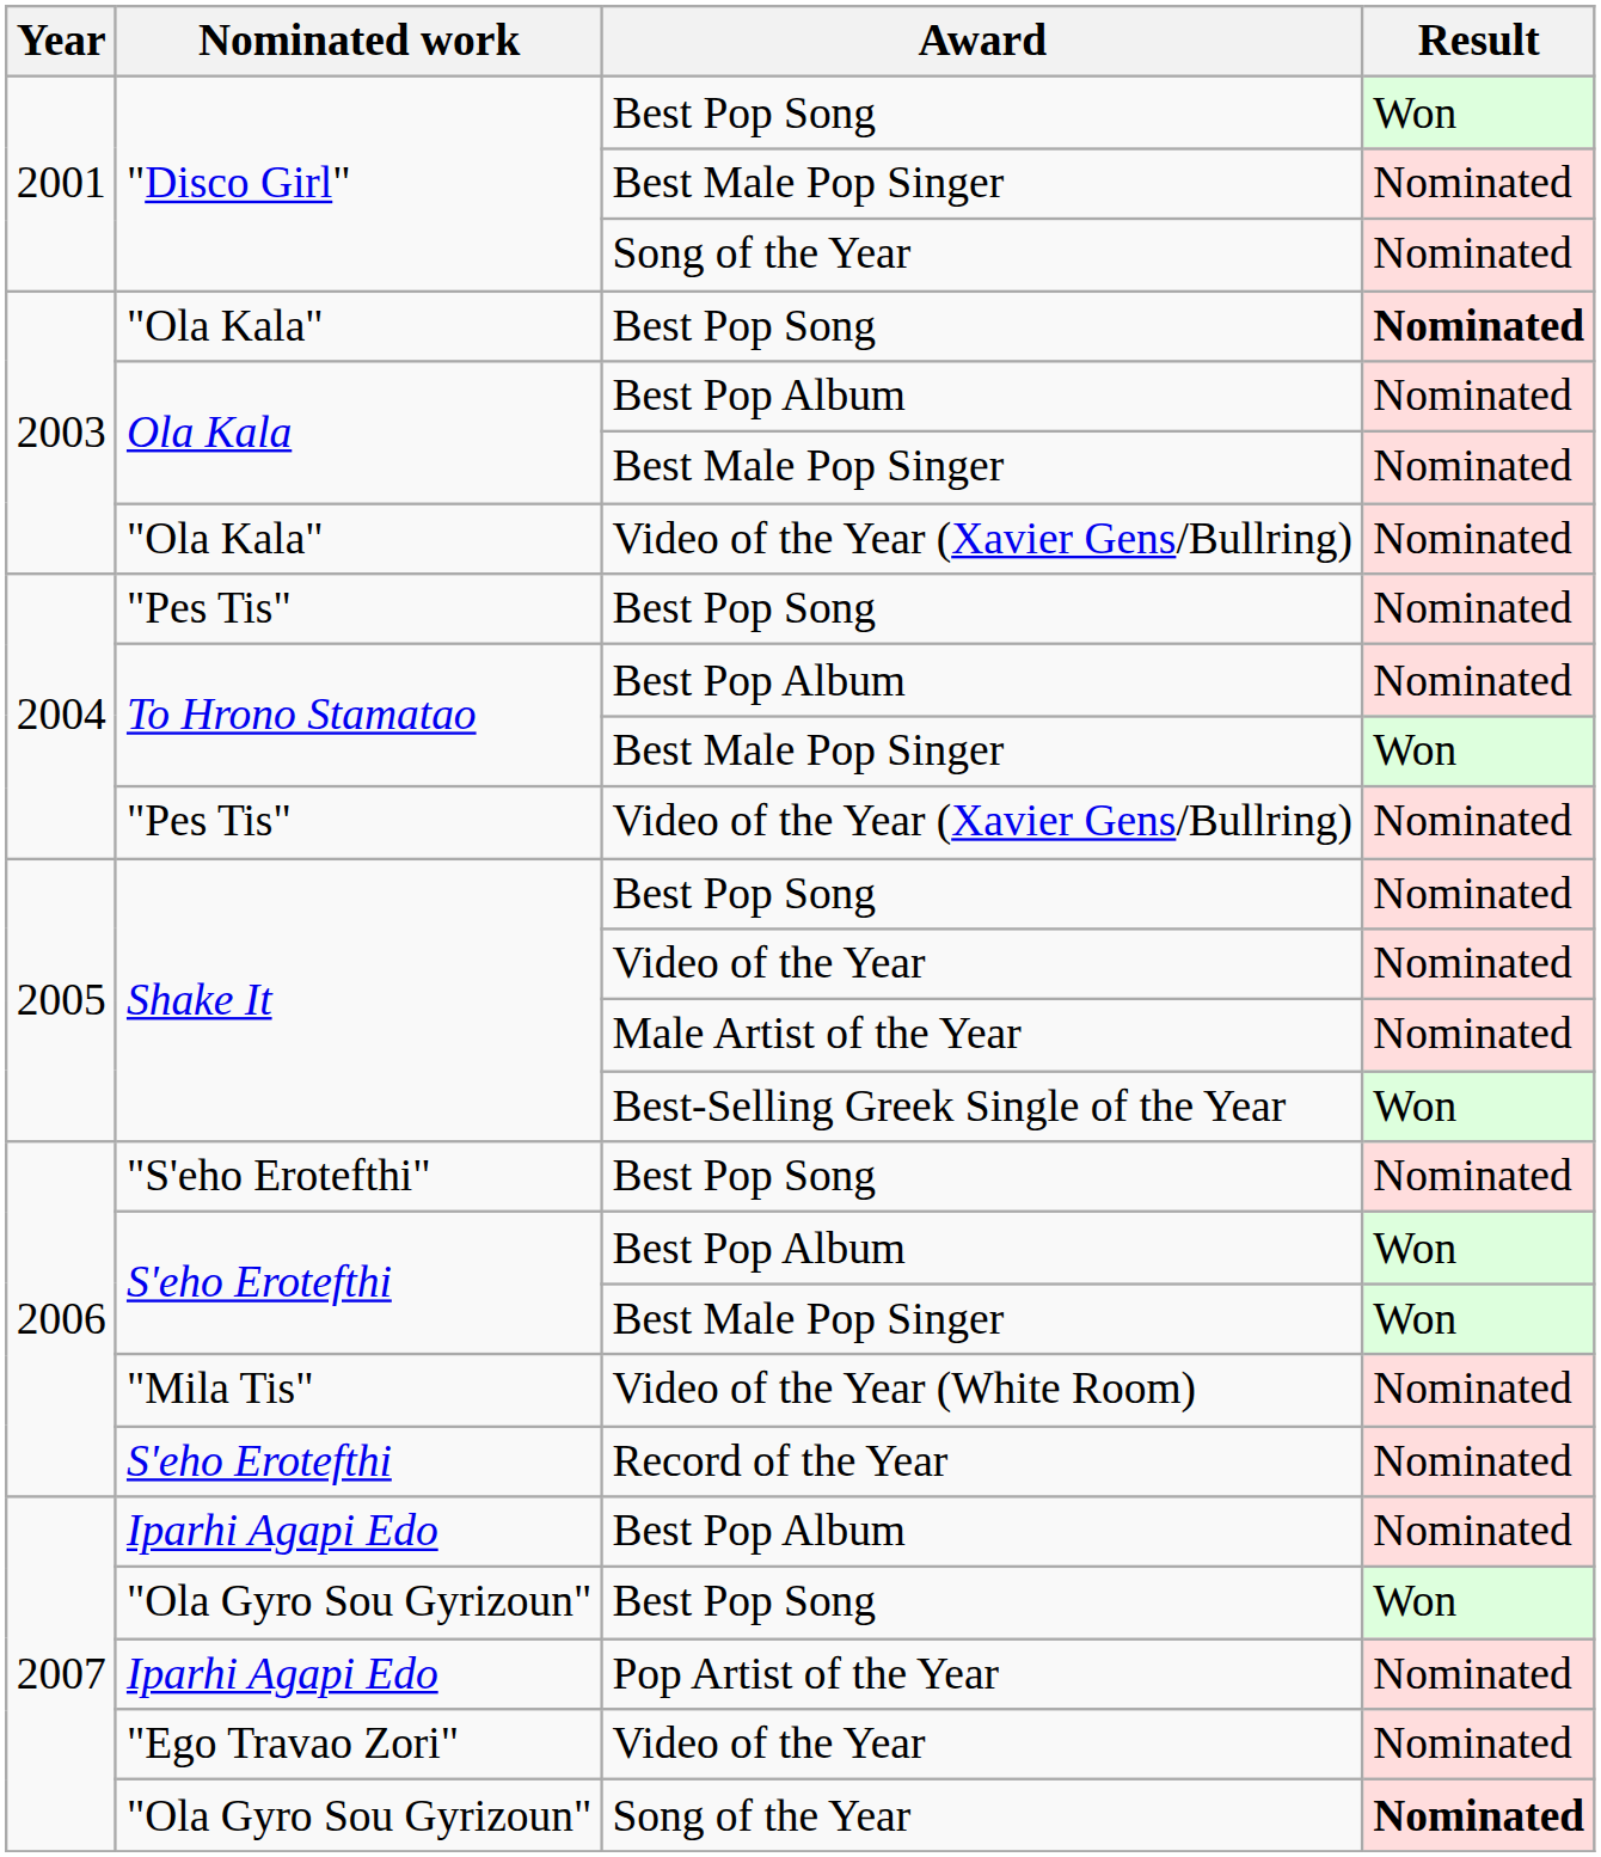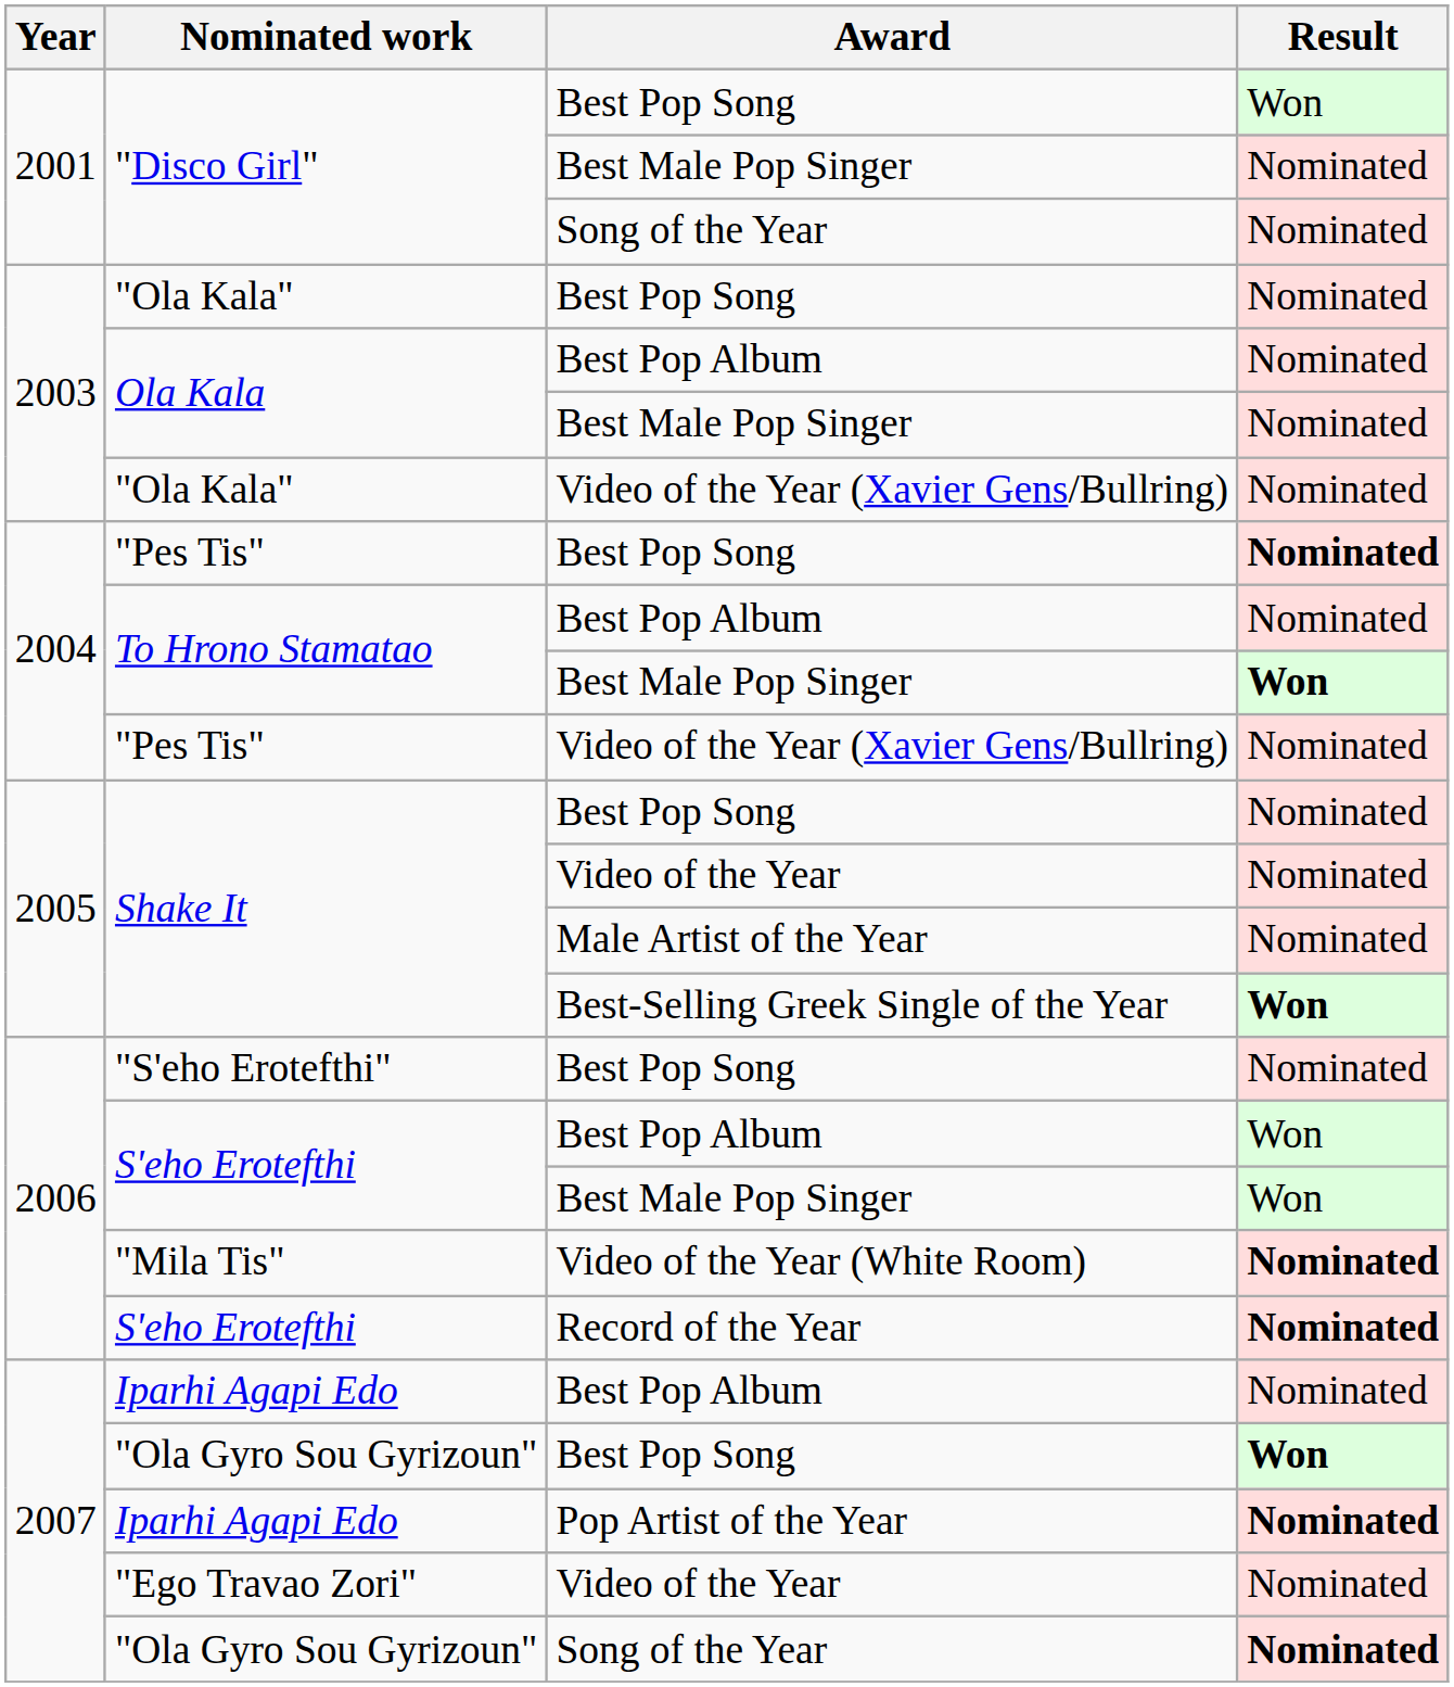"Ola Kala" / Best Pop Song | Result: bold -> normal
"Pes Tis" / Best Pop Song | Result: normal -> bold
To Hrono Stamatao / Best Male Pop Singer | Result: normal -> bold
Shake It / Best-Selling Greek Single of the Year | Result: normal -> bold
"Mila Tis" | Result: normal -> bold
S'eho Erotefthi / Record of the Year | Result: normal -> bold
"Ola Gyro Sou Gyrizoun" / Best Pop Song | Result: normal -> bold
Iparhi Agapi Edo / Pop Artist of the Year | Result: normal -> bold
